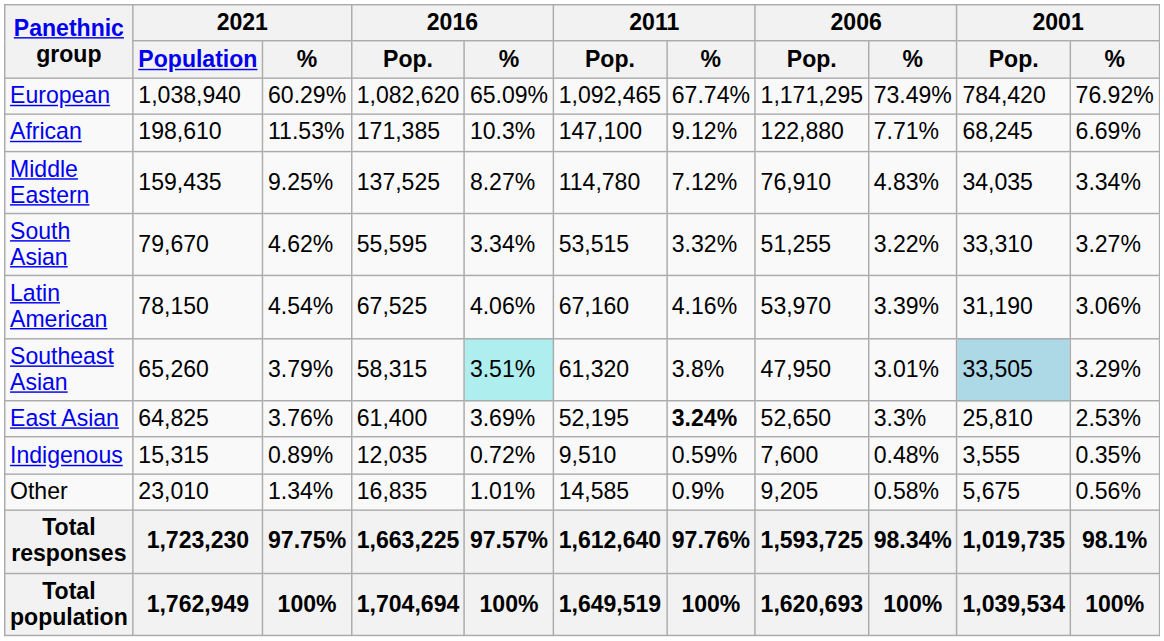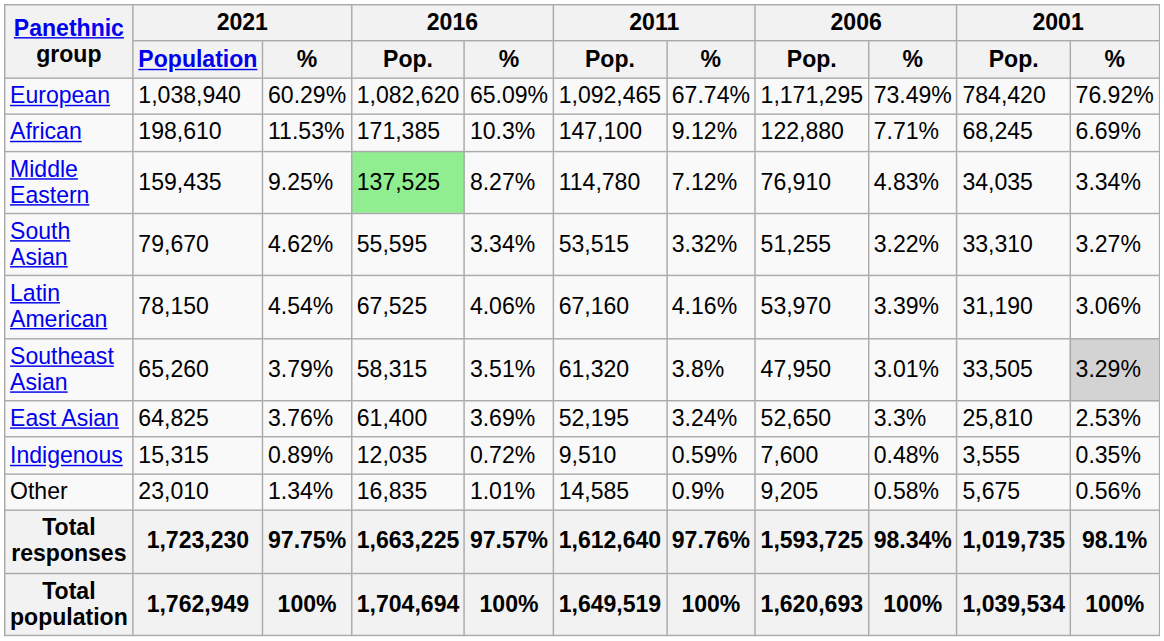Middle Eastern | 2016 / Pop.: no background -> lightgreen background
Southeast Asian | 2016 / %: paleturquoise background -> no background
Southeast Asian | 2001 / Pop.: lightblue background -> no background
Southeast Asian | 2001 / %: no background -> lightgrey background
East Asian | 2011 / %: bold -> normal
